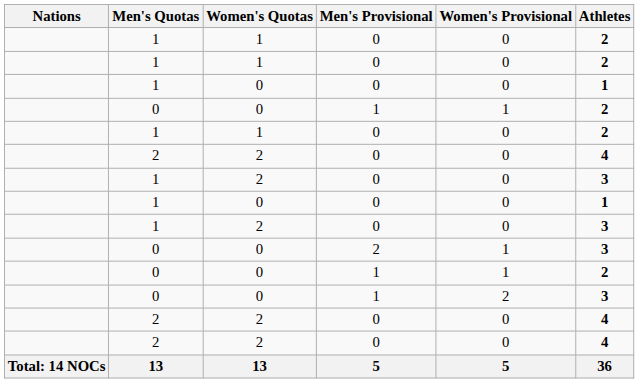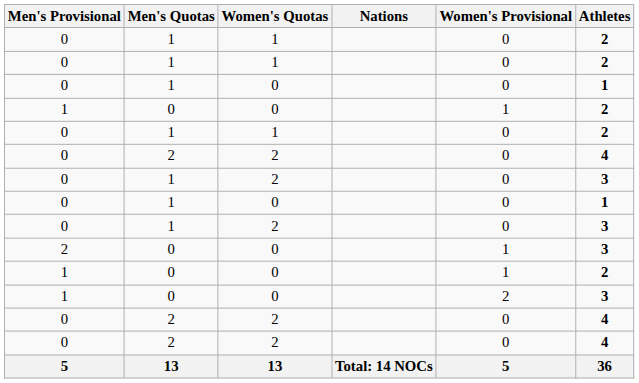columns swapped: Nations <-> Men's Provisional
